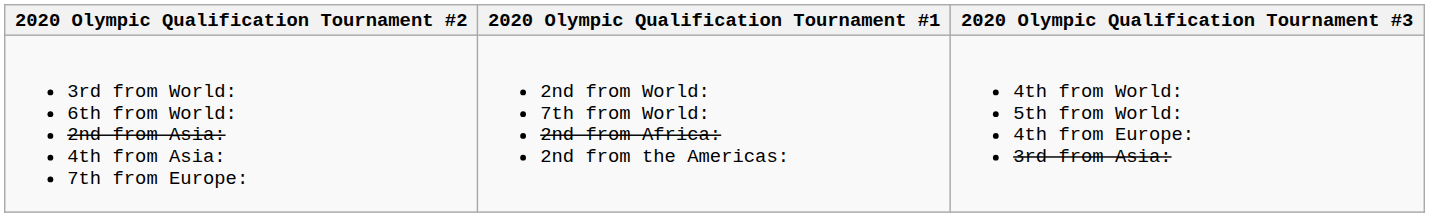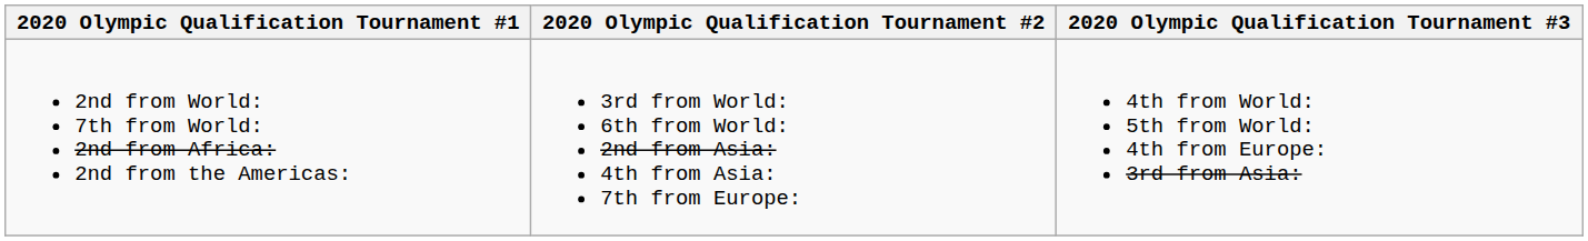columns swapped: 2020 Olympic Qualification Tournament #1 <-> 2020 Olympic Qualification Tournament #2
